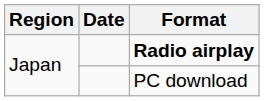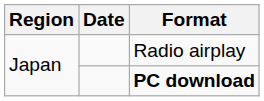Radio airplay | Format: bold -> normal
PC download | Format: normal -> bold
